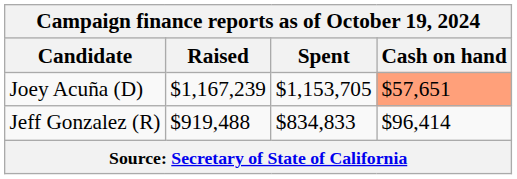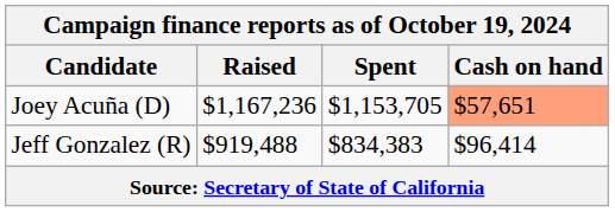Joey Acuña (D) | Raised: $1,167,239 -> $1,167,236
Jeff Gonzalez (R) | Spent: $834,833 -> $834,383
